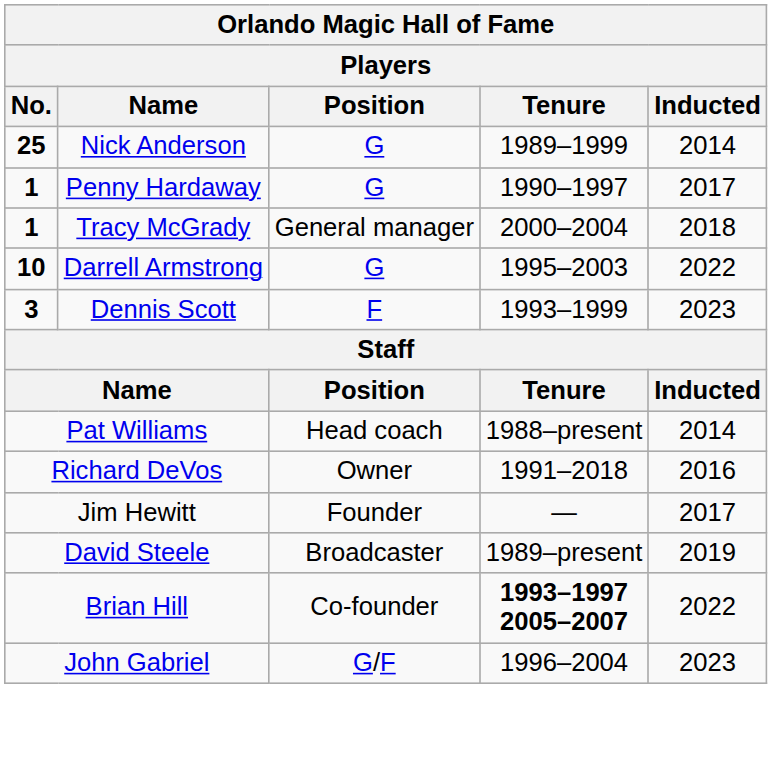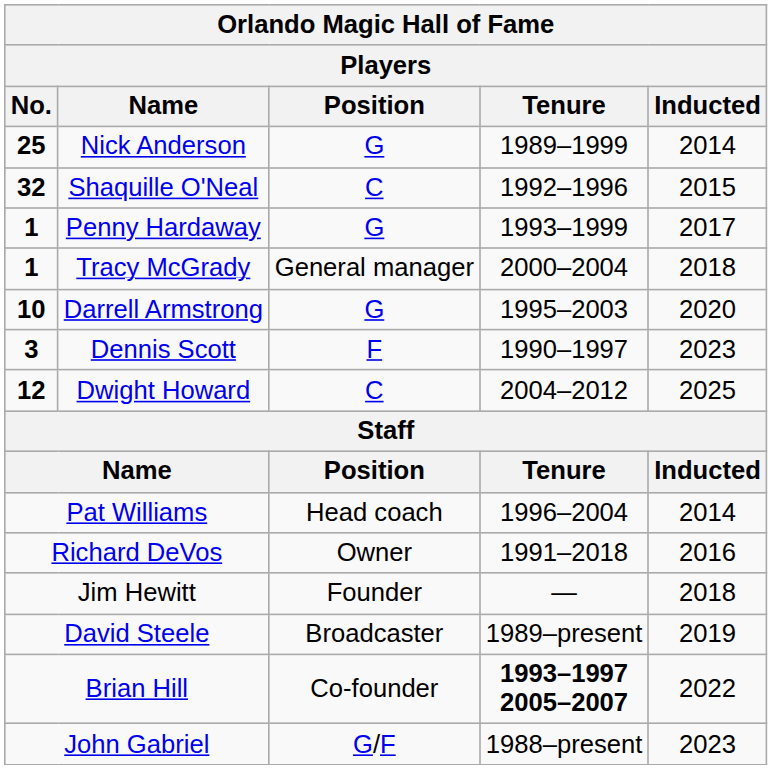+ row: 32 | Shaquille O'Neal | C | 1992–1996 | 2015
Penny Hardaway | Tenure: 1990–1997 -> 1993–1999
Darrell Armstrong | Inducted: 2022 -> 2020
Dennis Scott | Tenure: 1993–1999 -> 1990–1997
+ row: 12 | Dwight Howard | C | 2004–2012 | 2025
Pat Williams | Tenure: 1988–present -> 1996–2004
Jim Hewitt | Inducted: 2017 -> 2018
John Gabriel | Tenure: 1996–2004 -> 1988–present
